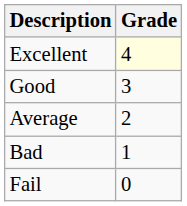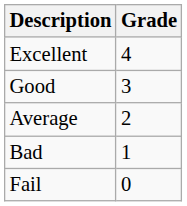Excellent | Grade: lightyellow background -> no background
